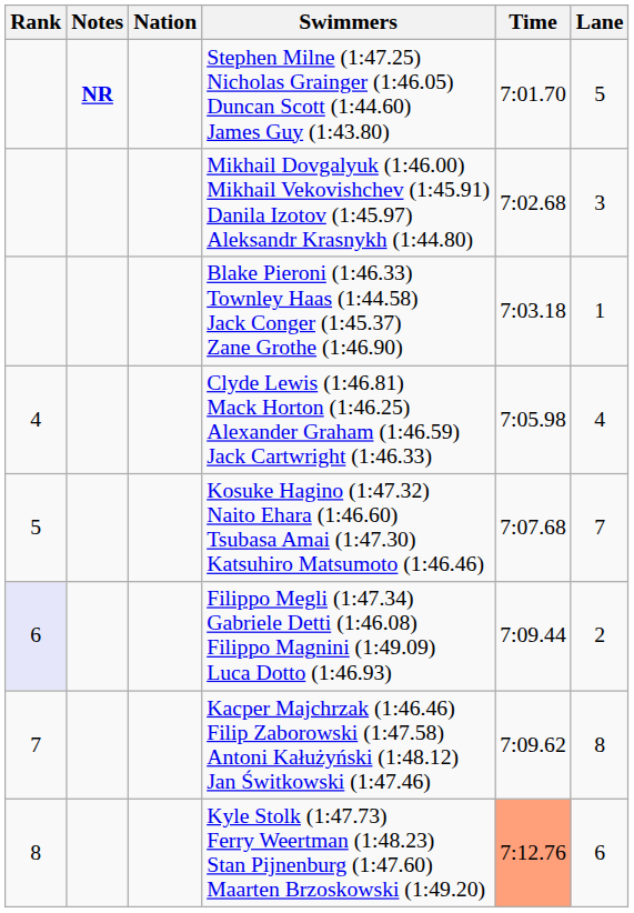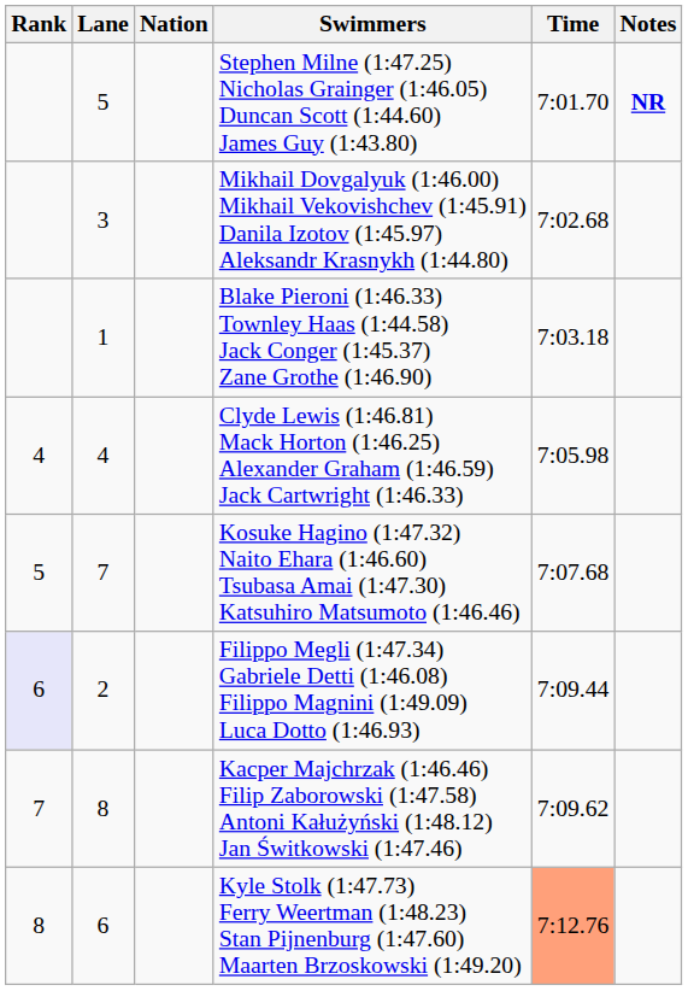columns swapped: Lane <-> Notes
